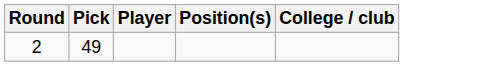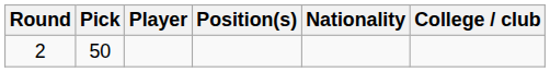+ column: Nationality
2 | Pick: 49 -> 50
